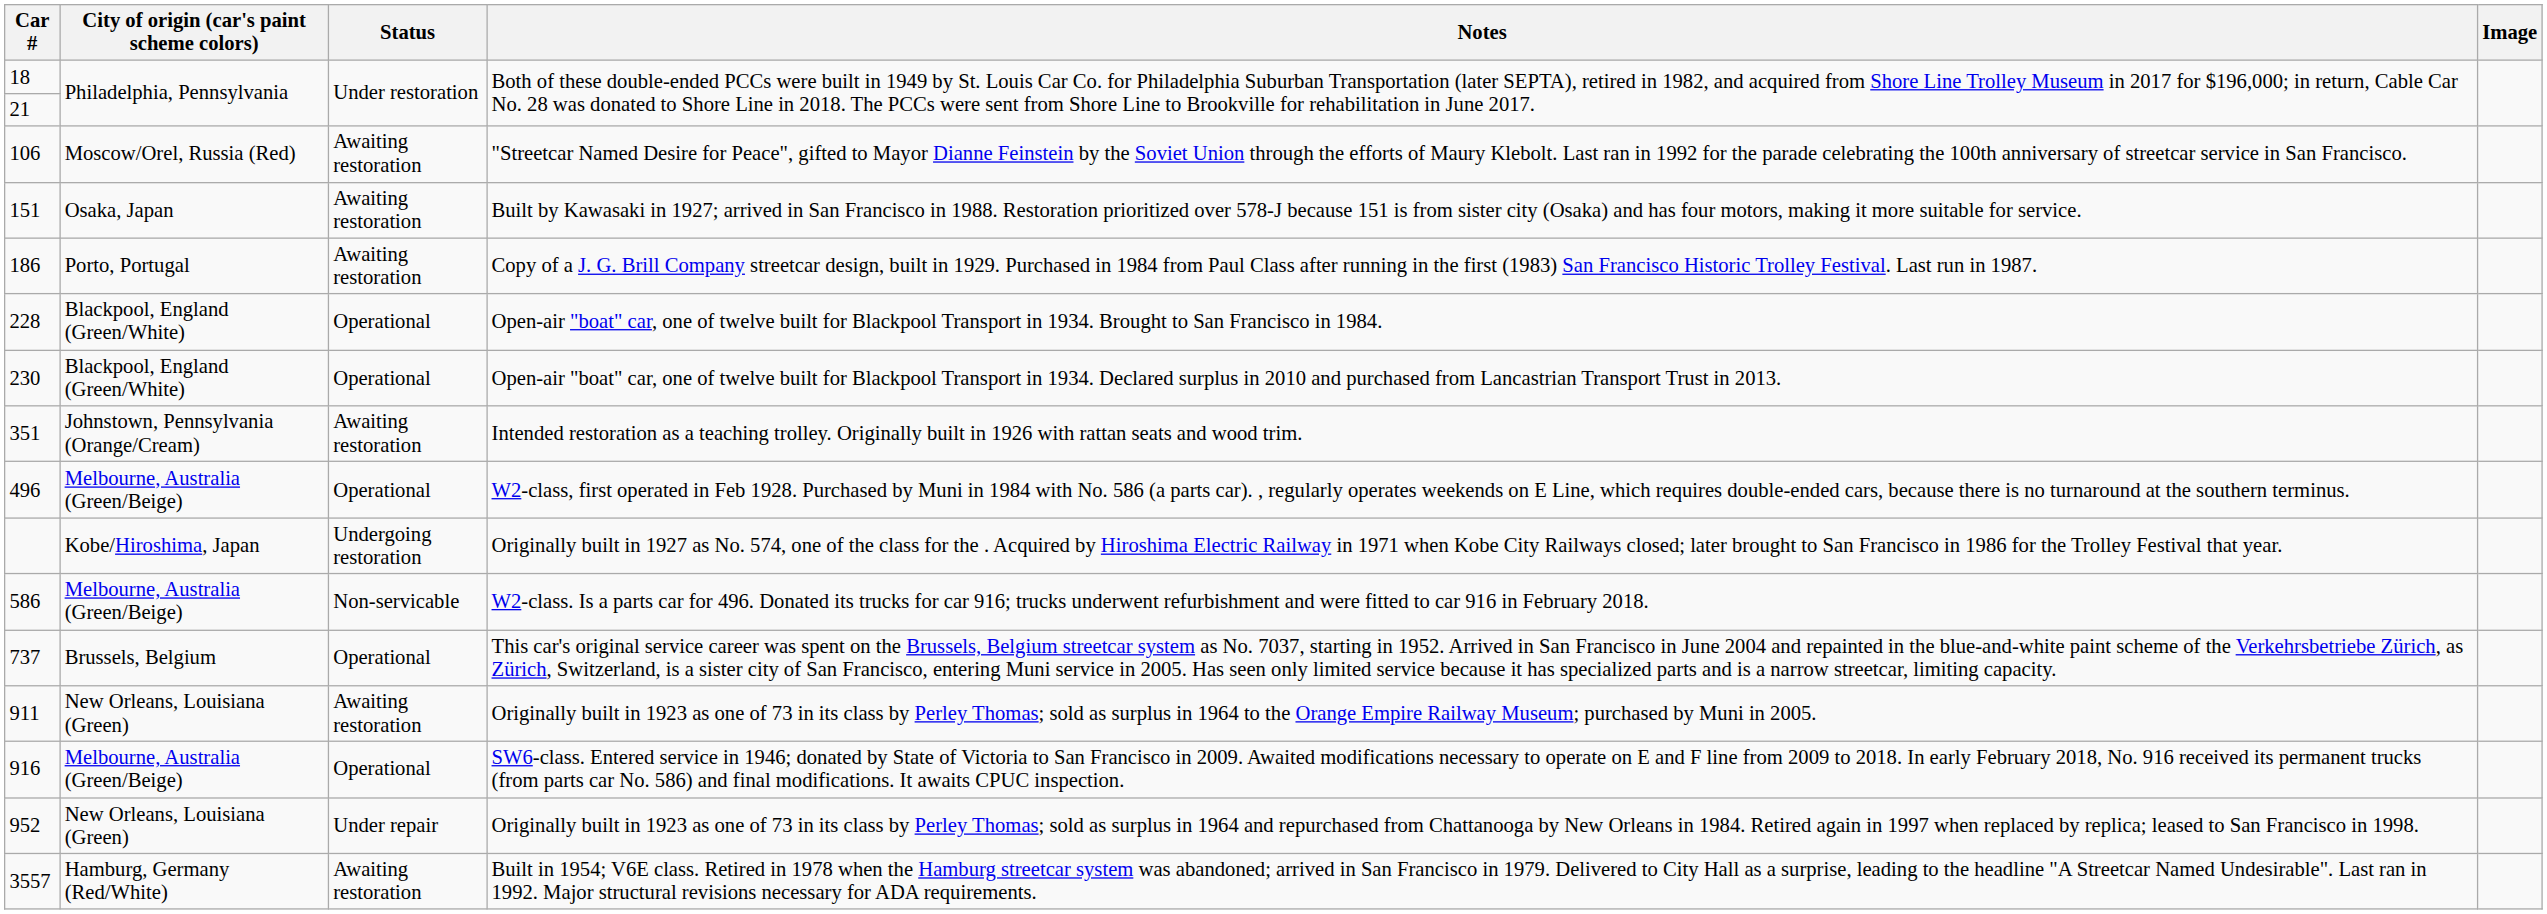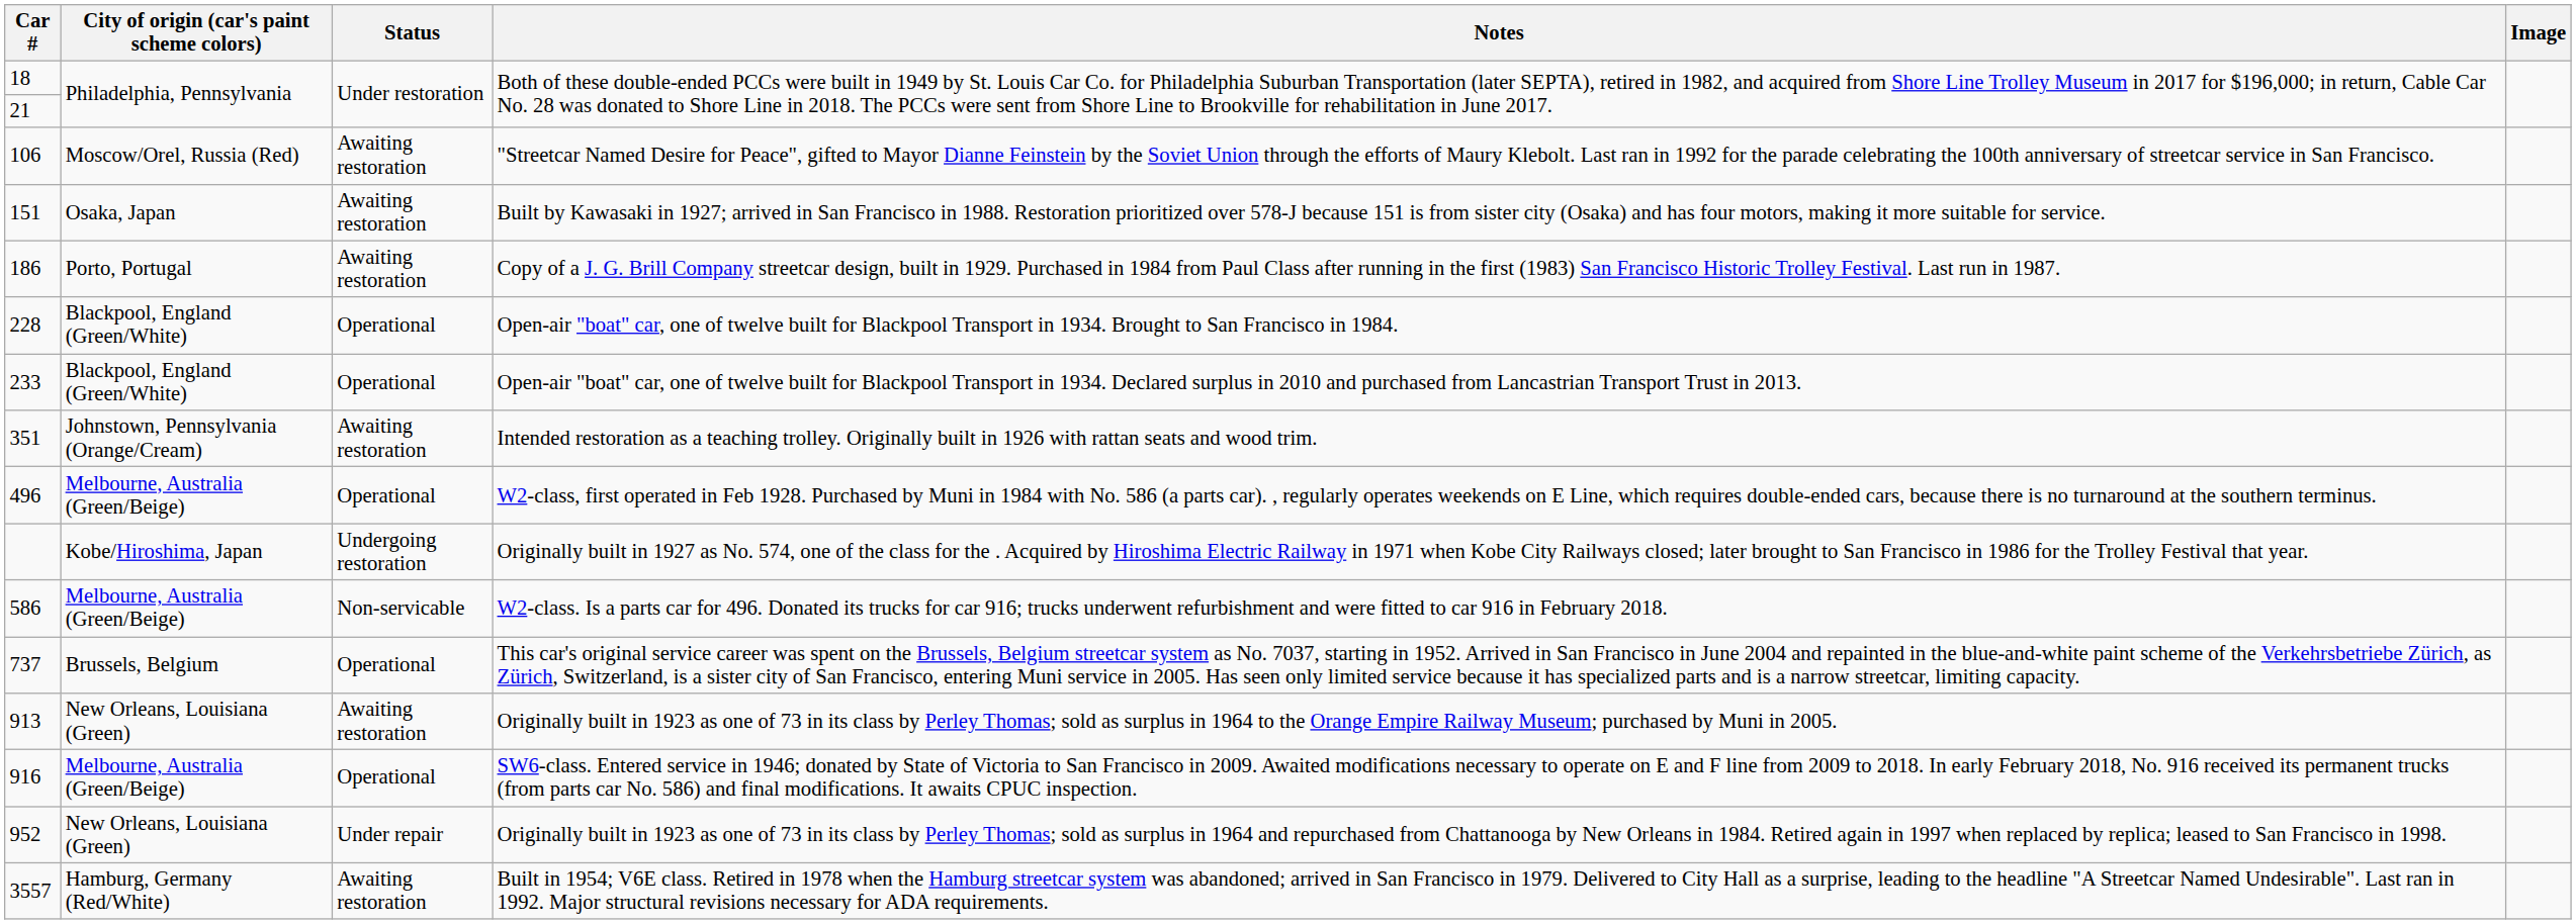row 8 | Car #: 230 -> 233
row 14 | Car #: 911 -> 913
